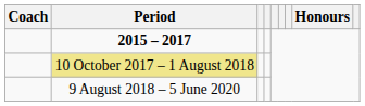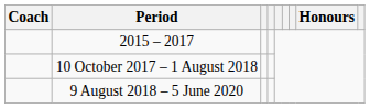2015 – 2017 | Period: bold -> normal
10 October 2017 – 1 August 2018 | Period: khaki background -> no background
